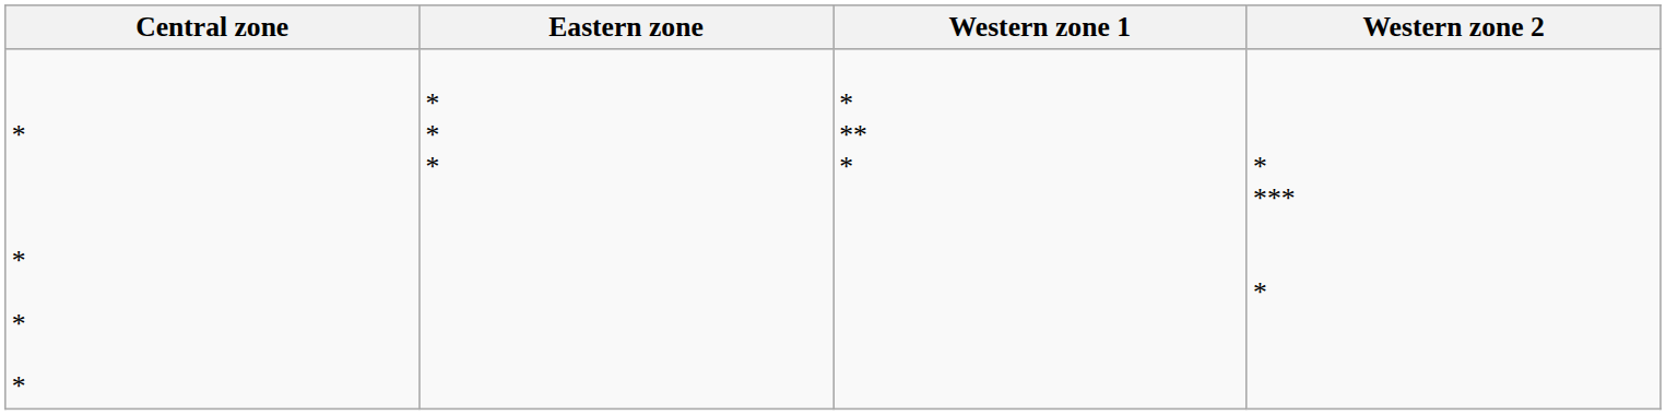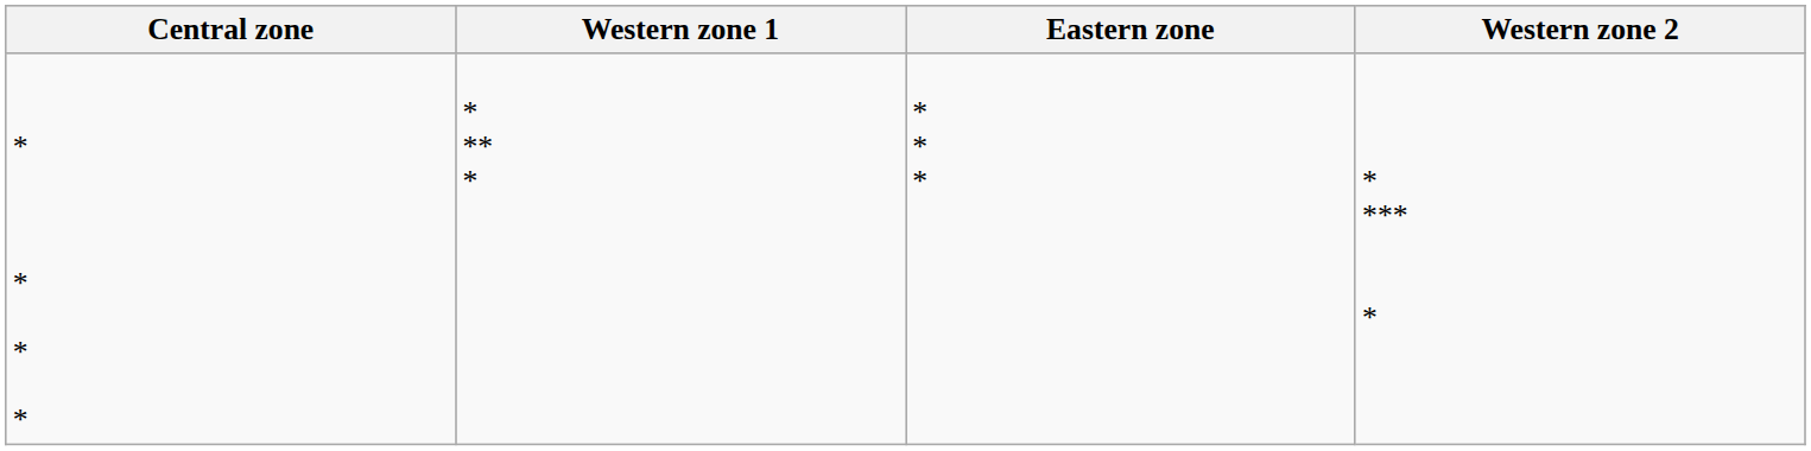columns swapped: Eastern zone <-> Western zone 1
